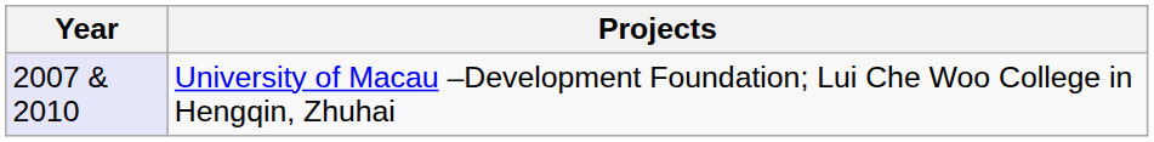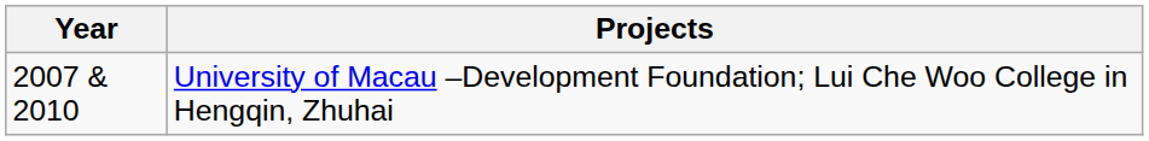row 2 | Year: lavender background -> no background
